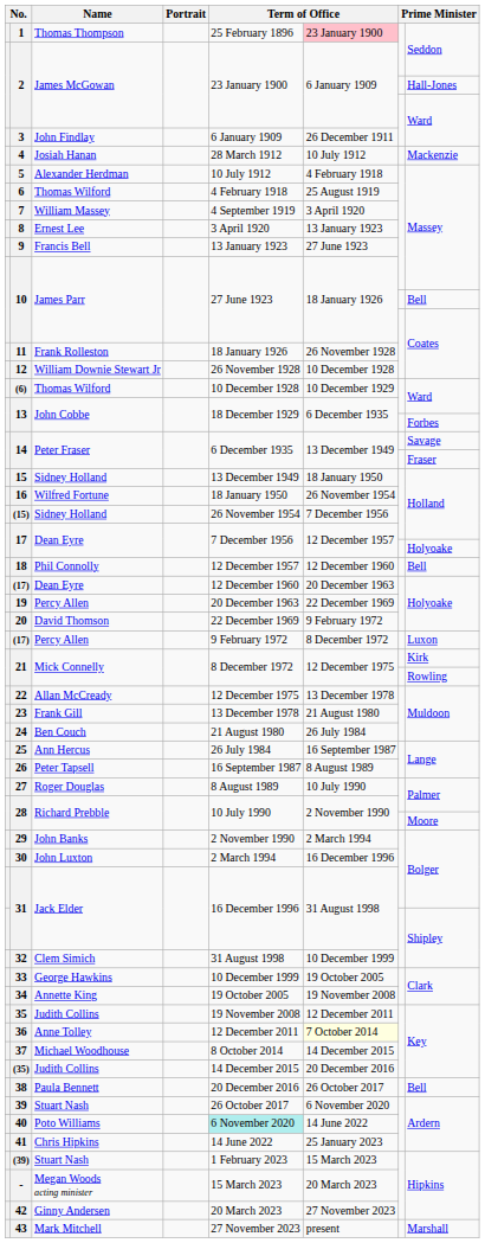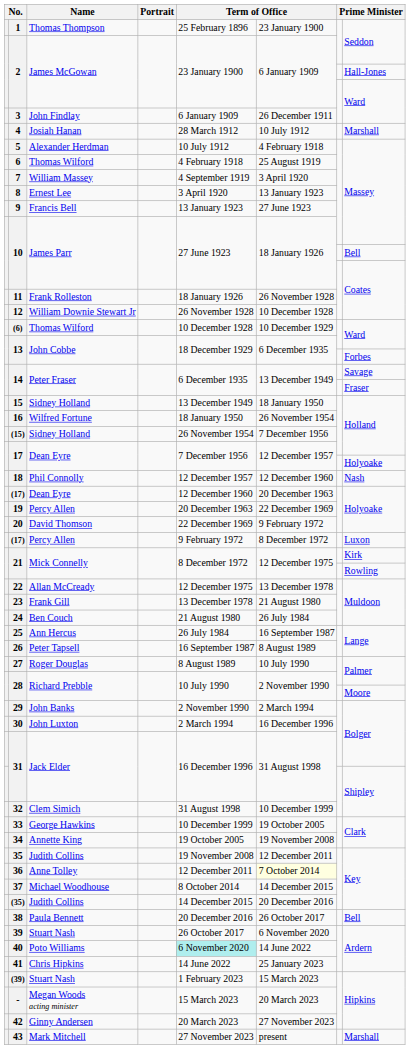1 | column 6: pink background -> no background
4 | column 8: Mackenzie -> Marshall
18 | column 8: Bell -> Nash
